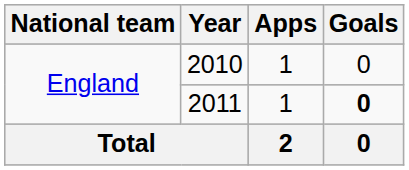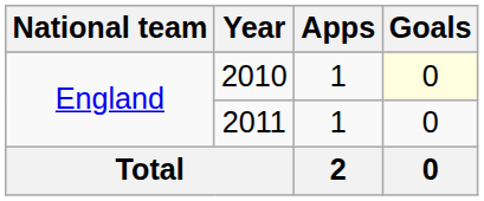2010 | Goals: no background -> lightyellow background
2011 | Goals: bold -> normal
